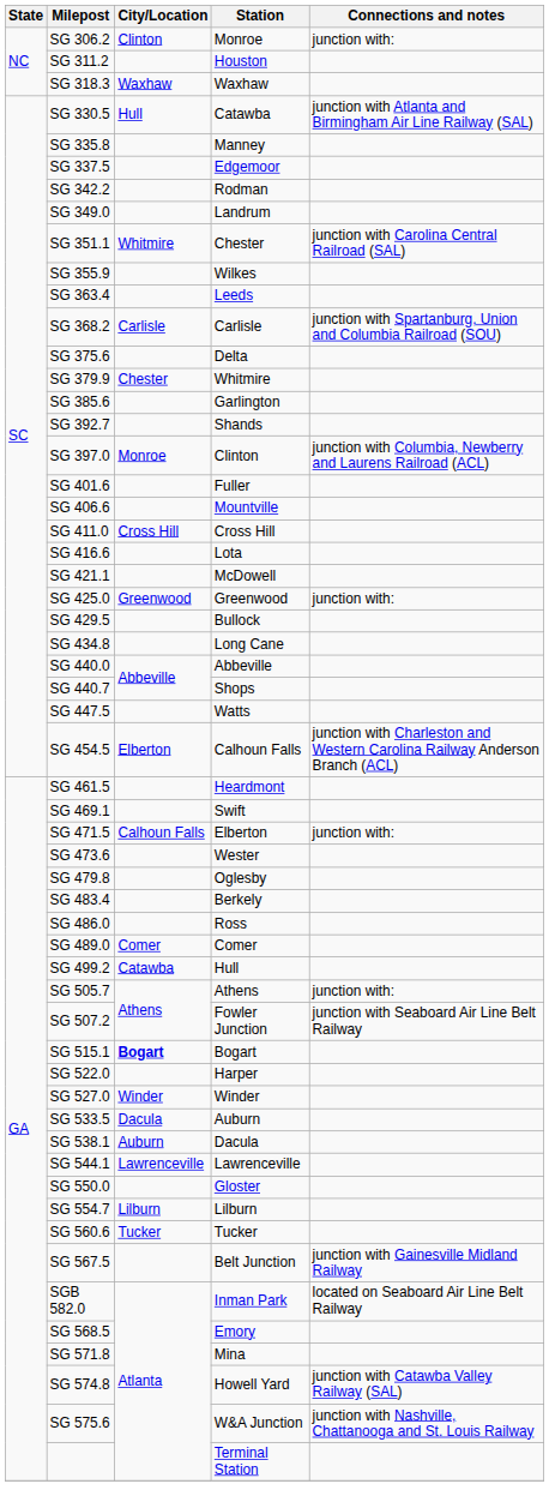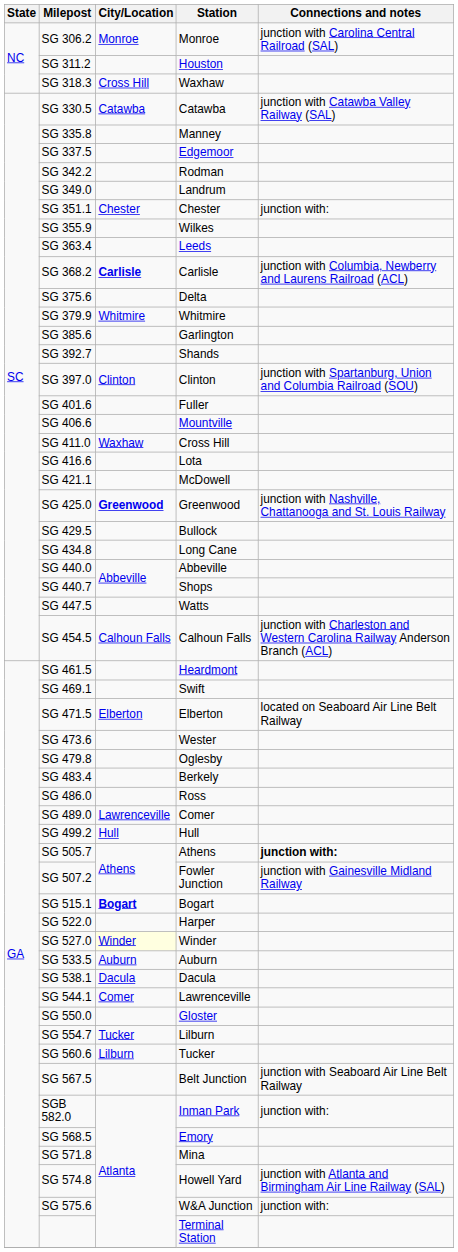SG 306.2 | City/Location: Clinton -> Monroe
SG 306.2 | Connections and notes: junction with: -> junction with Carolina Central Railroad (SAL)
SG 318.3 | City/Location: Waxhaw -> Cross Hill
SG 330.5 | City/Location: Hull -> Catawba
SG 330.5 | Connections and notes: junction with Atlanta and Birmingham Air Line Railway (SAL) -> junction with Catawba Valley Railway (SAL)
SG 351.1 | City/Location: Whitmire -> Chester
SG 351.1 | Connections and notes: junction with Carolina Central Railroad (SAL) -> junction with:
SG 368.2 | City/Location: normal -> bold
SG 368.2 | Connections and notes: junction with Spartanburg, Union and Columbia Railroad (SOU) -> junction with Columbia, Newberry and Laurens Railroad (ACL)
SG 379.9 | City/Location: Chester -> Whitmire
SG 397.0 | City/Location: Monroe -> Clinton
SG 397.0 | Connections and notes: junction with Columbia, Newberry and Laurens Railroad (ACL) -> junction with Spartanburg, Union and Columbia Railroad (SOU)
SG 411.0 | City/Location: Cross Hill -> Waxhaw
SG 425.0 | City/Location: normal -> bold
SG 425.0 | Connections and notes: junction with: -> junction with Nashville, Chattanooga and St. Louis Railway
SG 454.5 | City/Location: Elberton -> Calhoun Falls
SG 471.5 | City/Location: Calhoun Falls -> Elberton
SG 471.5 | Connections and notes: junction with: -> located on Seaboard Air Line Belt Railway
SG 489.0 | City/Location: Comer -> Lawrenceville
SG 499.2 | City/Location: Catawba -> Hull
SG 505.7 | Connections and notes: normal -> bold
SG 507.2 | Connections and notes: junction with Seaboard Air Line Belt Railway -> junction with Gainesville Midland Railway
SG 527.0 | City/Location: no background -> lightyellow background
SG 533.5 | City/Location: Dacula -> Auburn
SG 538.1 | City/Location: Auburn -> Dacula
SG 544.1 | City/Location: Lawrenceville -> Comer
SG 554.7 | City/Location: Lilburn -> Tucker
SG 560.6 | City/Location: Tucker -> Lilburn
SG 567.5 | Connections and notes: junction with Gainesville Midland Railway -> junction with Seaboard Air Line Belt Railway
SGB 582.0 | Connections and notes: located on Seaboard Air Line Belt Railway -> junction with:
SG 574.8 | Connections and notes: junction with Catawba Valley Railway (SAL) -> junction with Atlanta and Birmingham Air Line Railway (SAL)
SG 575.6 | Connections and notes: junction with Nashville, Chattanooga and St. Louis Railway -> junction with:
